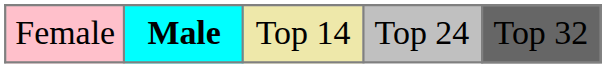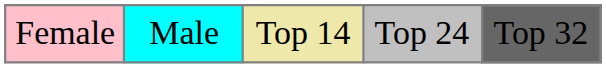Female | column 2: bold -> normal
